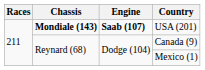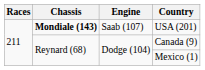USA (201) | Engine: bold -> normal
